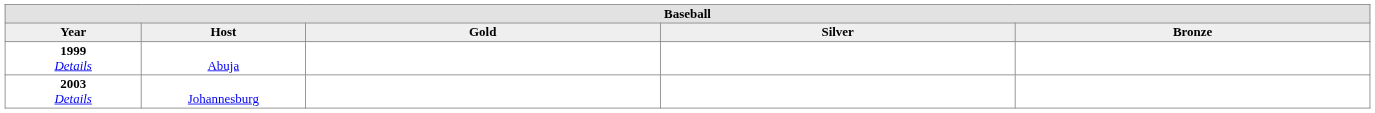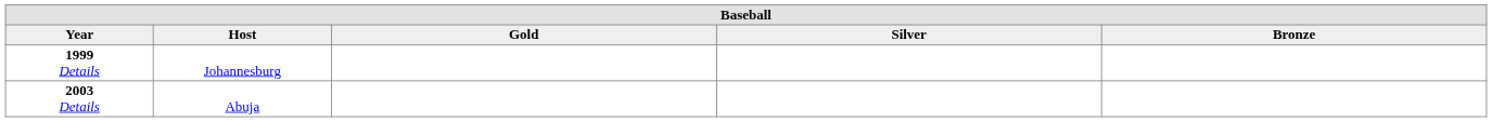1999 Details | Host: Abuja -> Johannesburg
2003 Details | Host: Johannesburg -> Abuja
